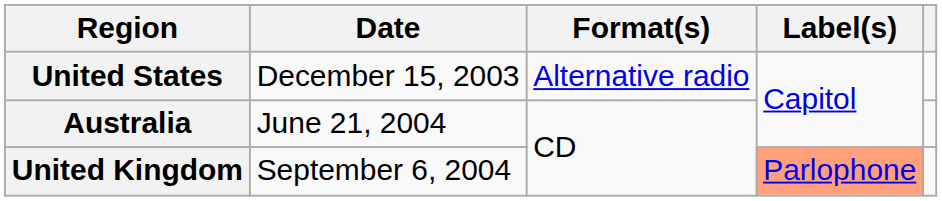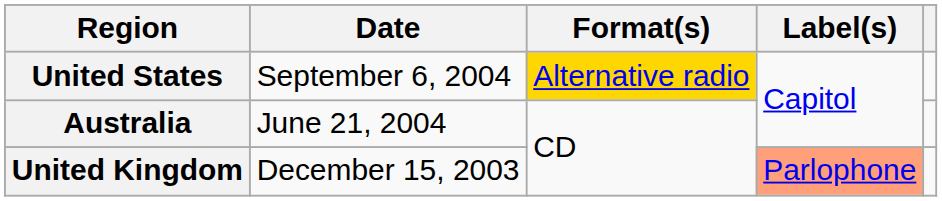United States | Date: December 15, 2003 -> September 6, 2004
United States | Format(s): no background -> gold background
United Kingdom | Date: September 6, 2004 -> December 15, 2003
